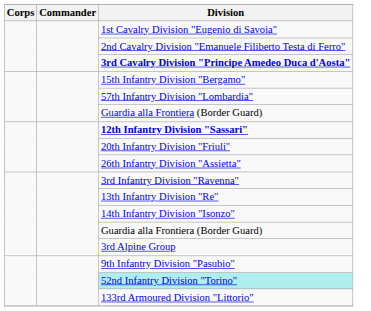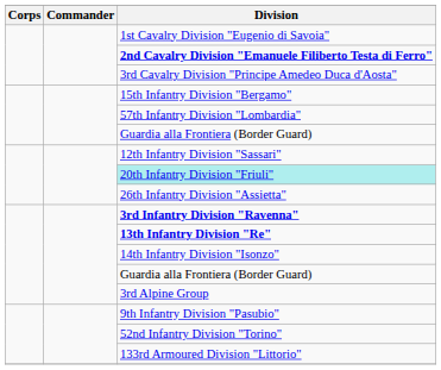2nd Cavalry Division "Emanuele Filiberto Testa di Ferro" | Division: normal -> bold
3rd Cavalry Division "Principe Amedeo Duca d'Aosta" | Division: bold -> normal
12th Infantry Division "Sassari" | Division: bold -> normal
20th Infantry Division "Friuli" | Division: no background -> paleturquoise background
3rd Infantry Division "Ravenna" | Division: normal -> bold
13th Infantry Division "Re" | Division: normal -> bold
52nd Infantry Division "Torino" | Division: paleturquoise background -> no background
